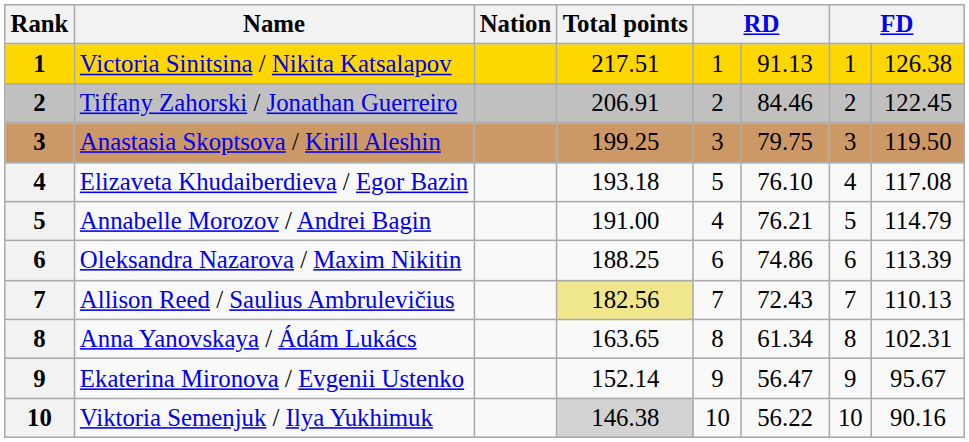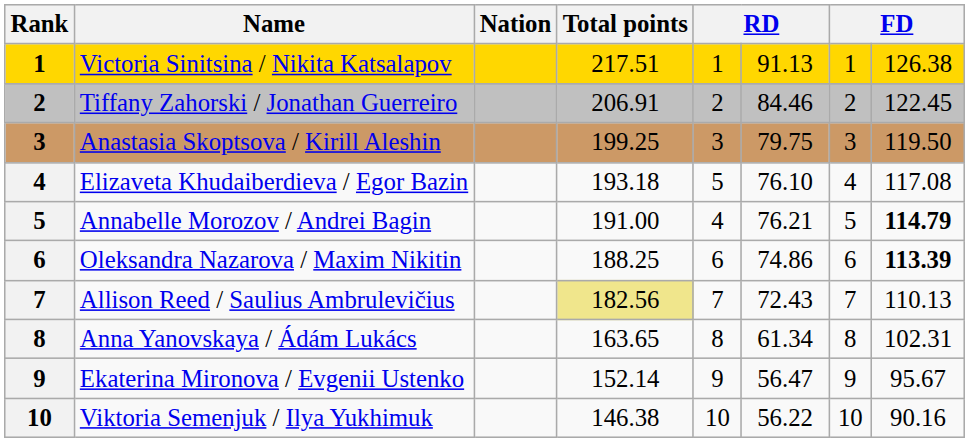Annabelle Morozov / Andrei Bagin | column 8: normal -> bold
Oleksandra Nazarova / Maxim Nikitin | column 8: normal -> bold
Viktoria Semenjuk / Ilya Yukhimuk | Total points: lightgrey background -> no background
